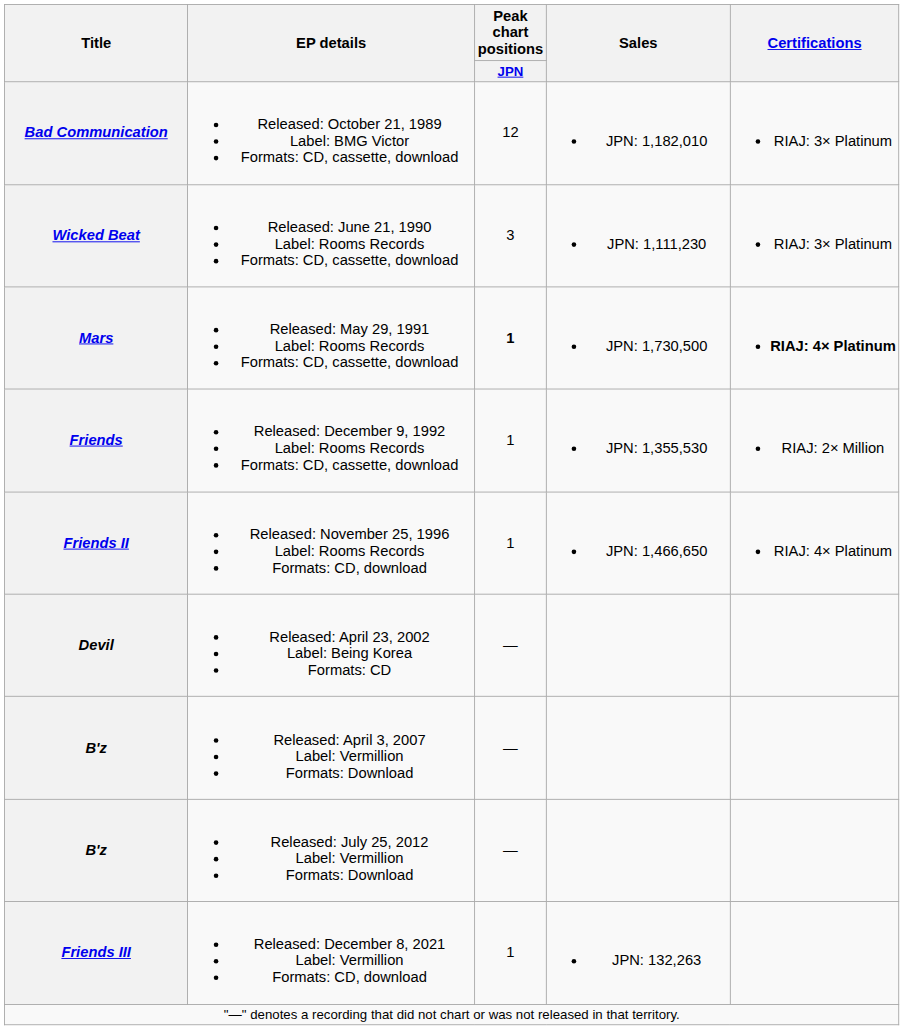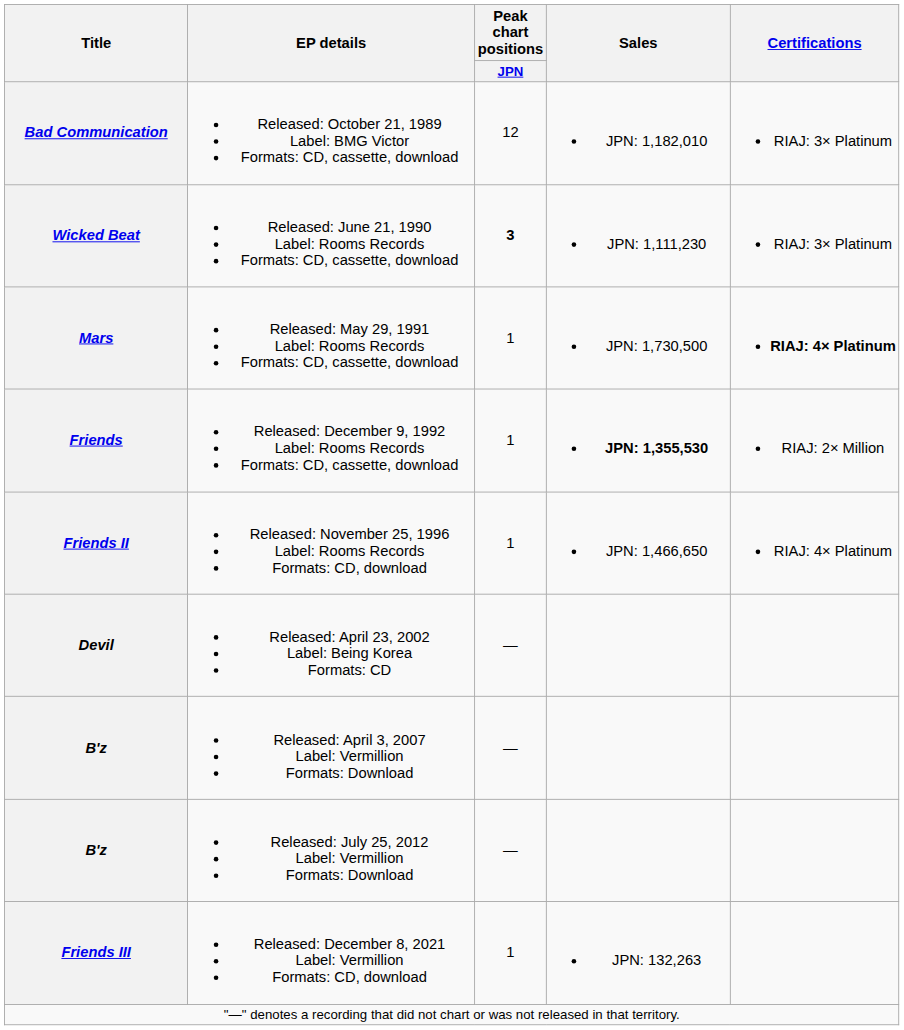Wicked Beat | Peak chart positions / JPN: normal -> bold
Mars | Peak chart positions / JPN: bold -> normal
Friends | Sales: normal -> bold
